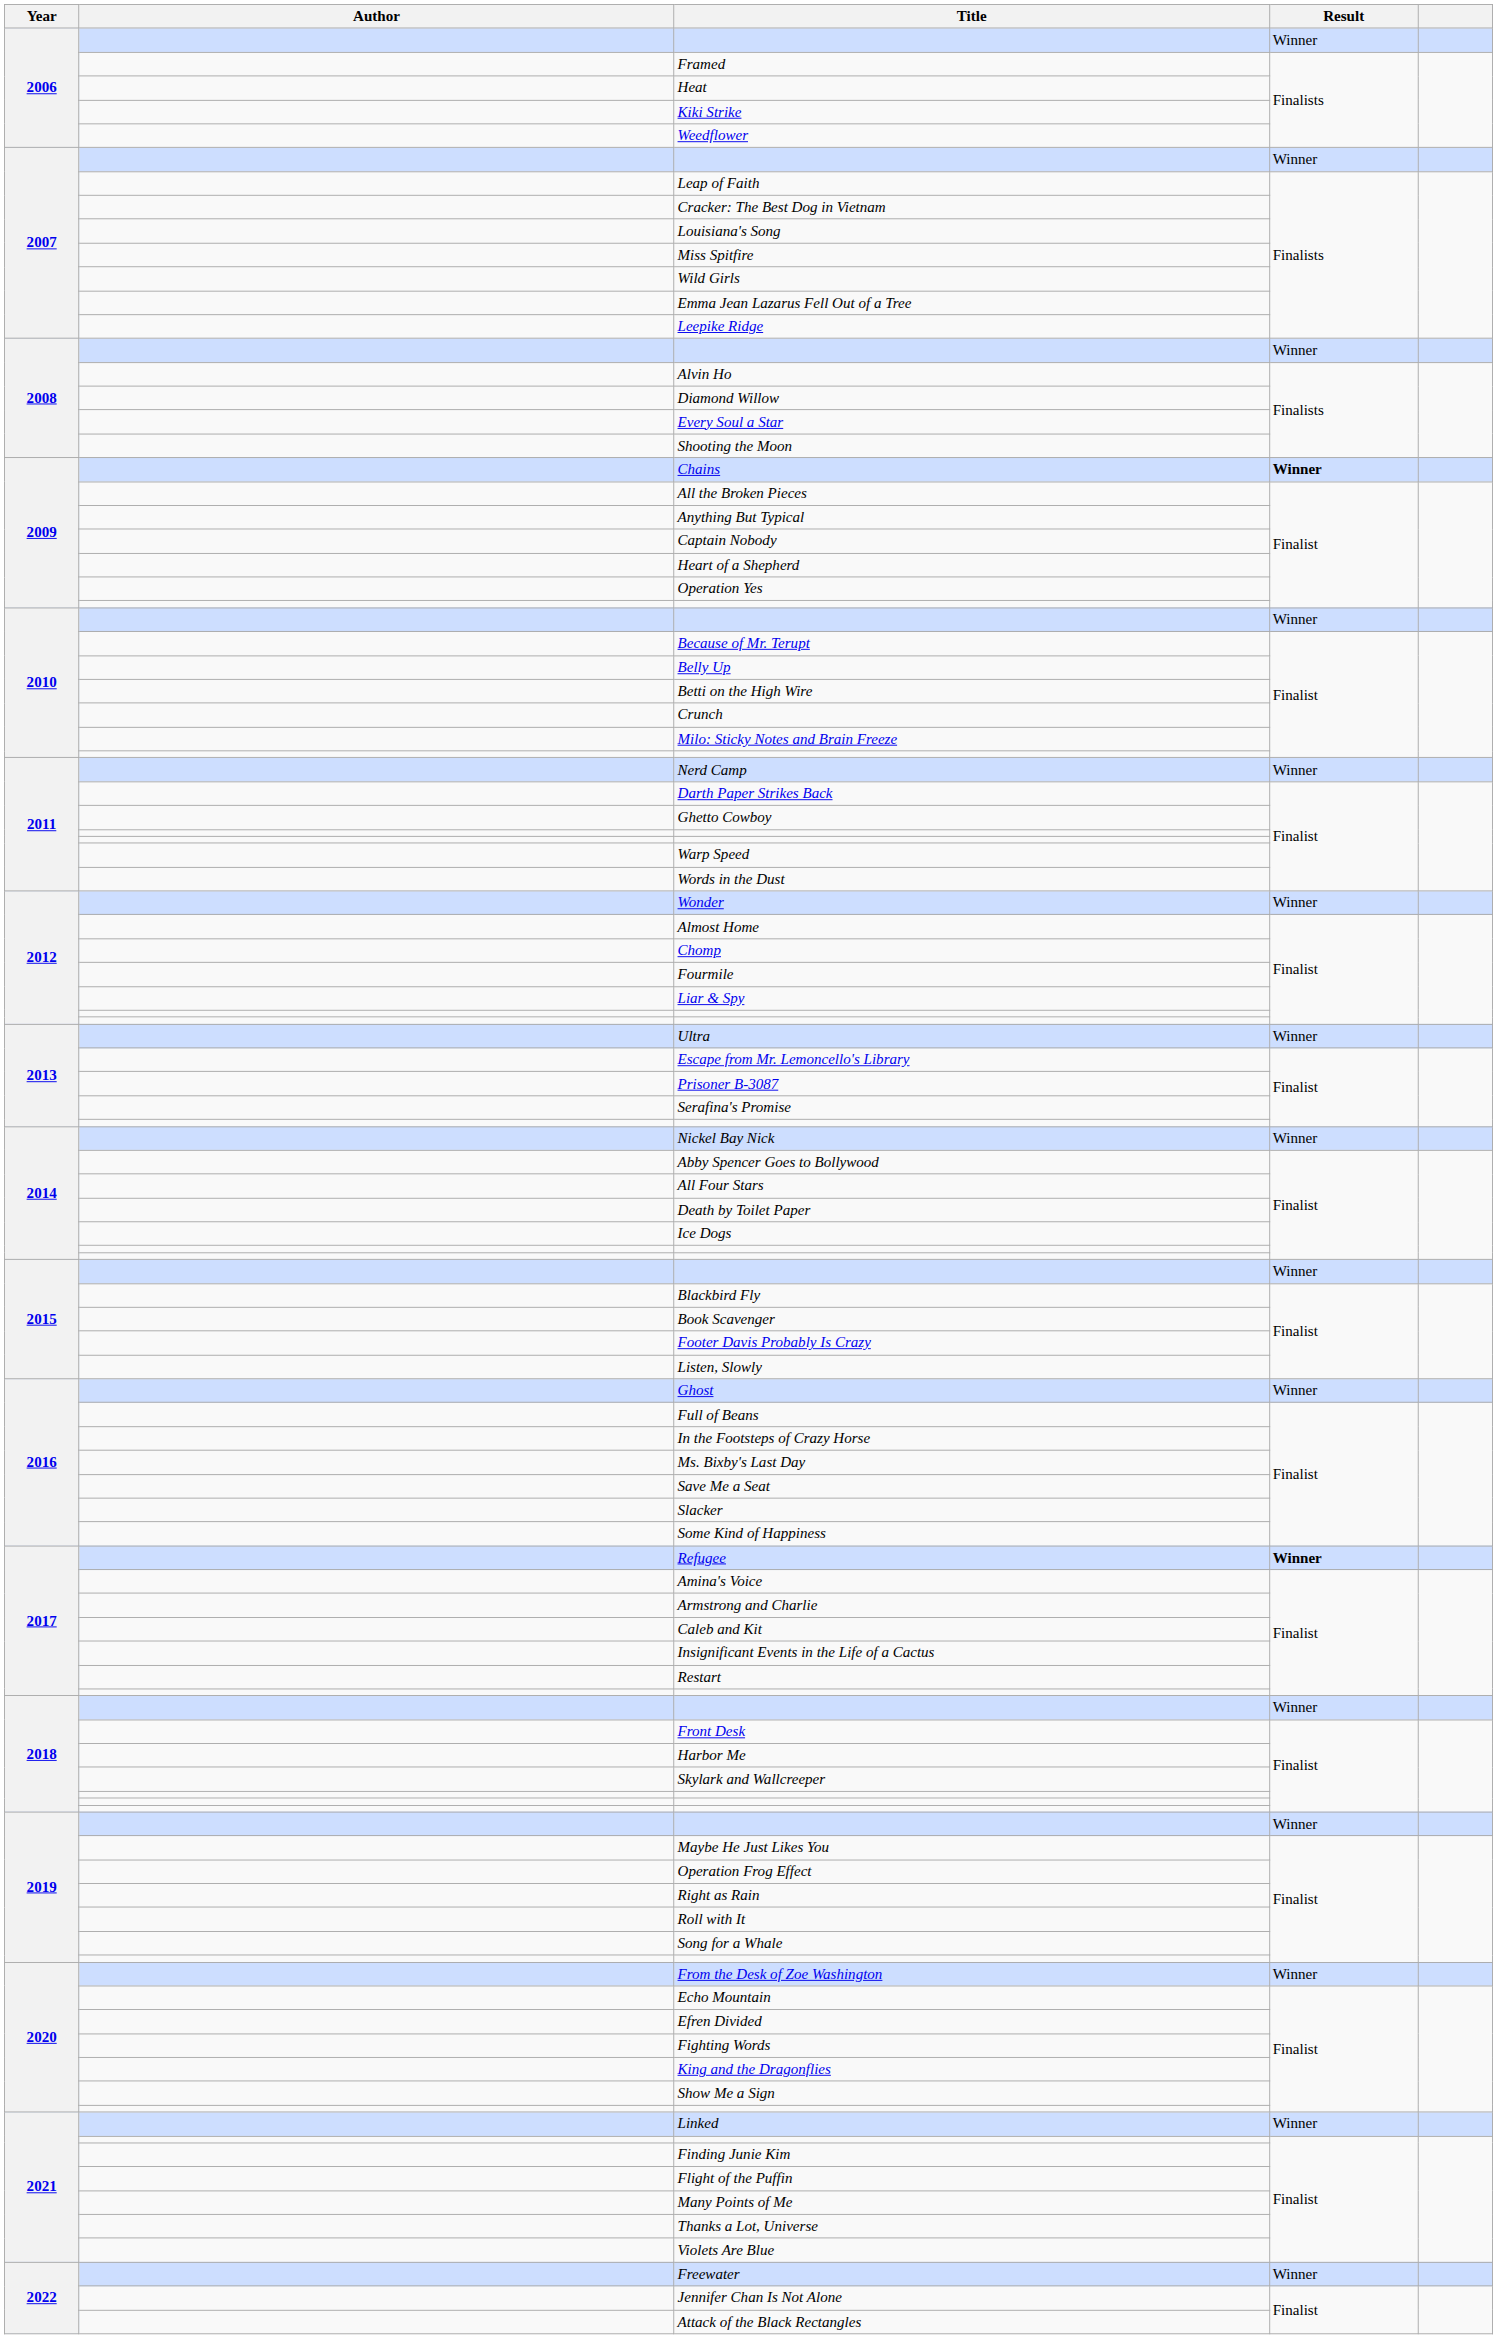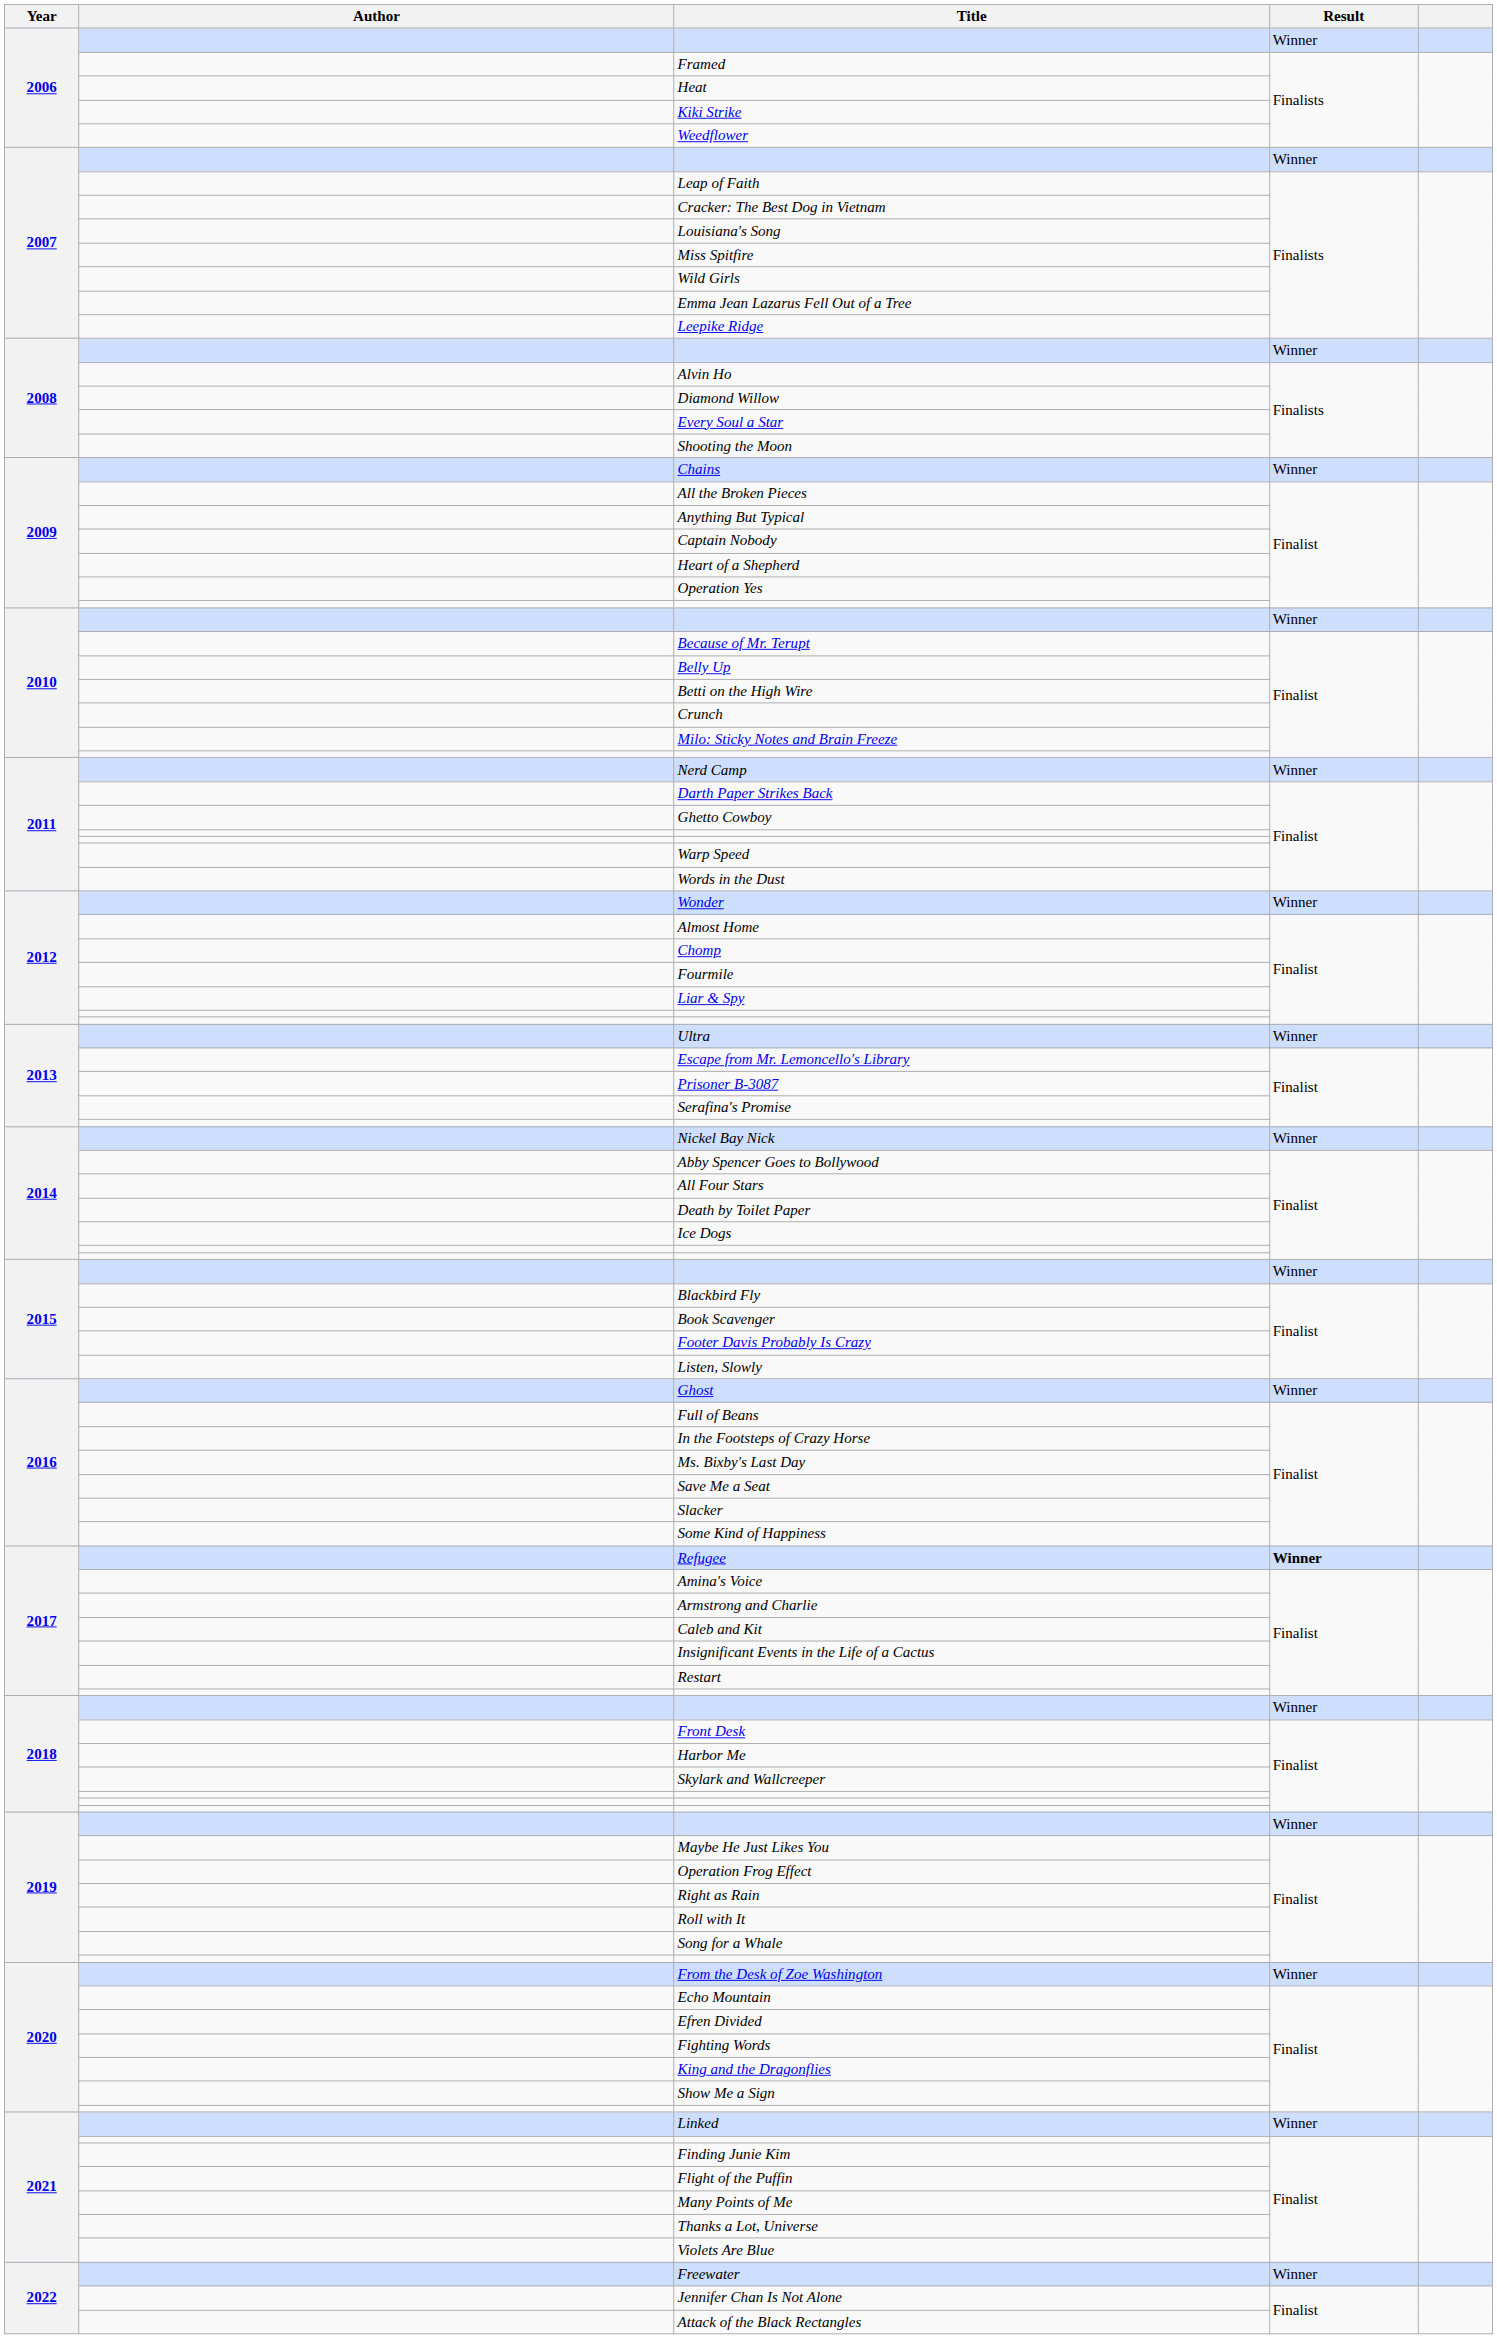Chains | Result: bold -> normal
